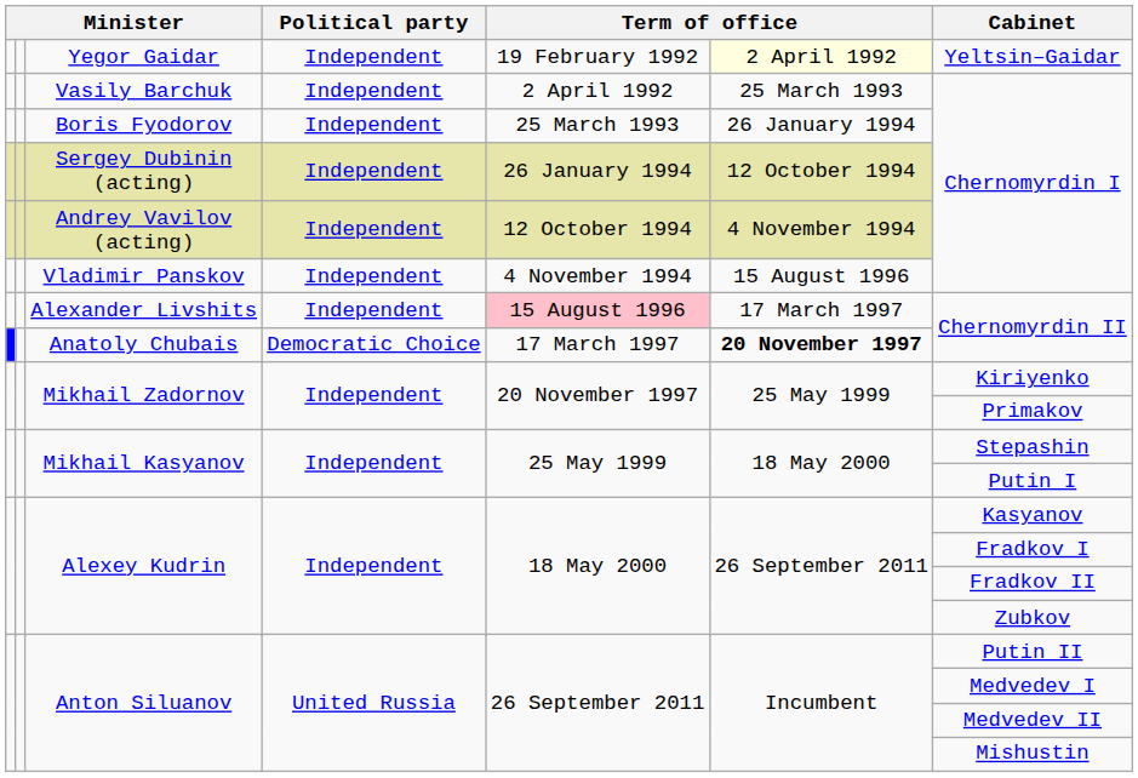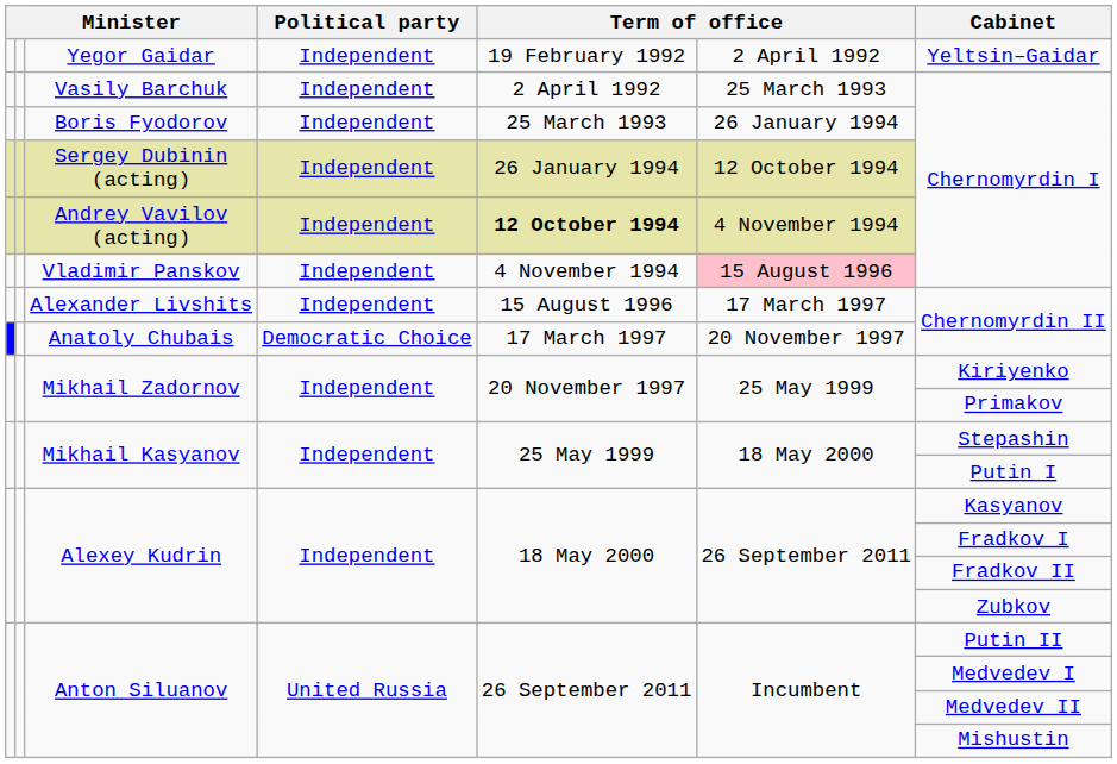Yegor Gaidar | column 6: lightyellow background -> no background
Andrey Vavilov (acting) | column 5: normal -> bold
Vladimir Panskov | column 6: no background -> pink background
Alexander Livshits | column 5: pink background -> no background
Anatoly Chubais | column 6: bold -> normal
